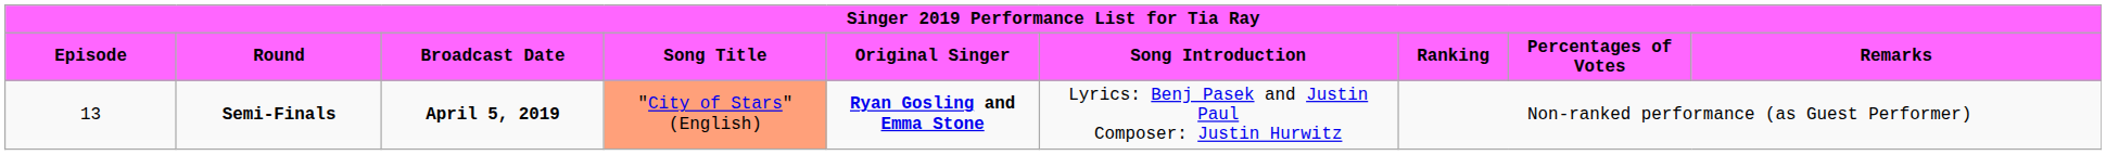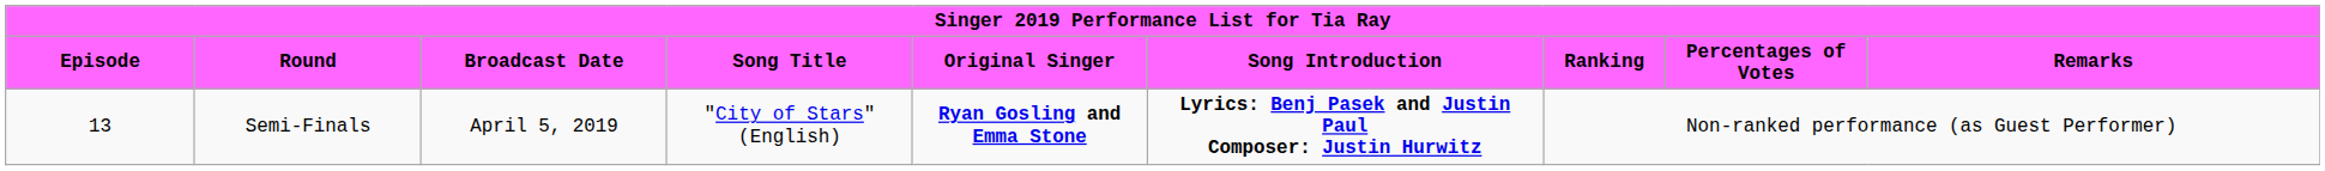13 | column 2: bold -> normal
13 | column 3: bold -> normal
13 | column 4: lightsalmon background -> no background
13 | column 6: normal -> bold
